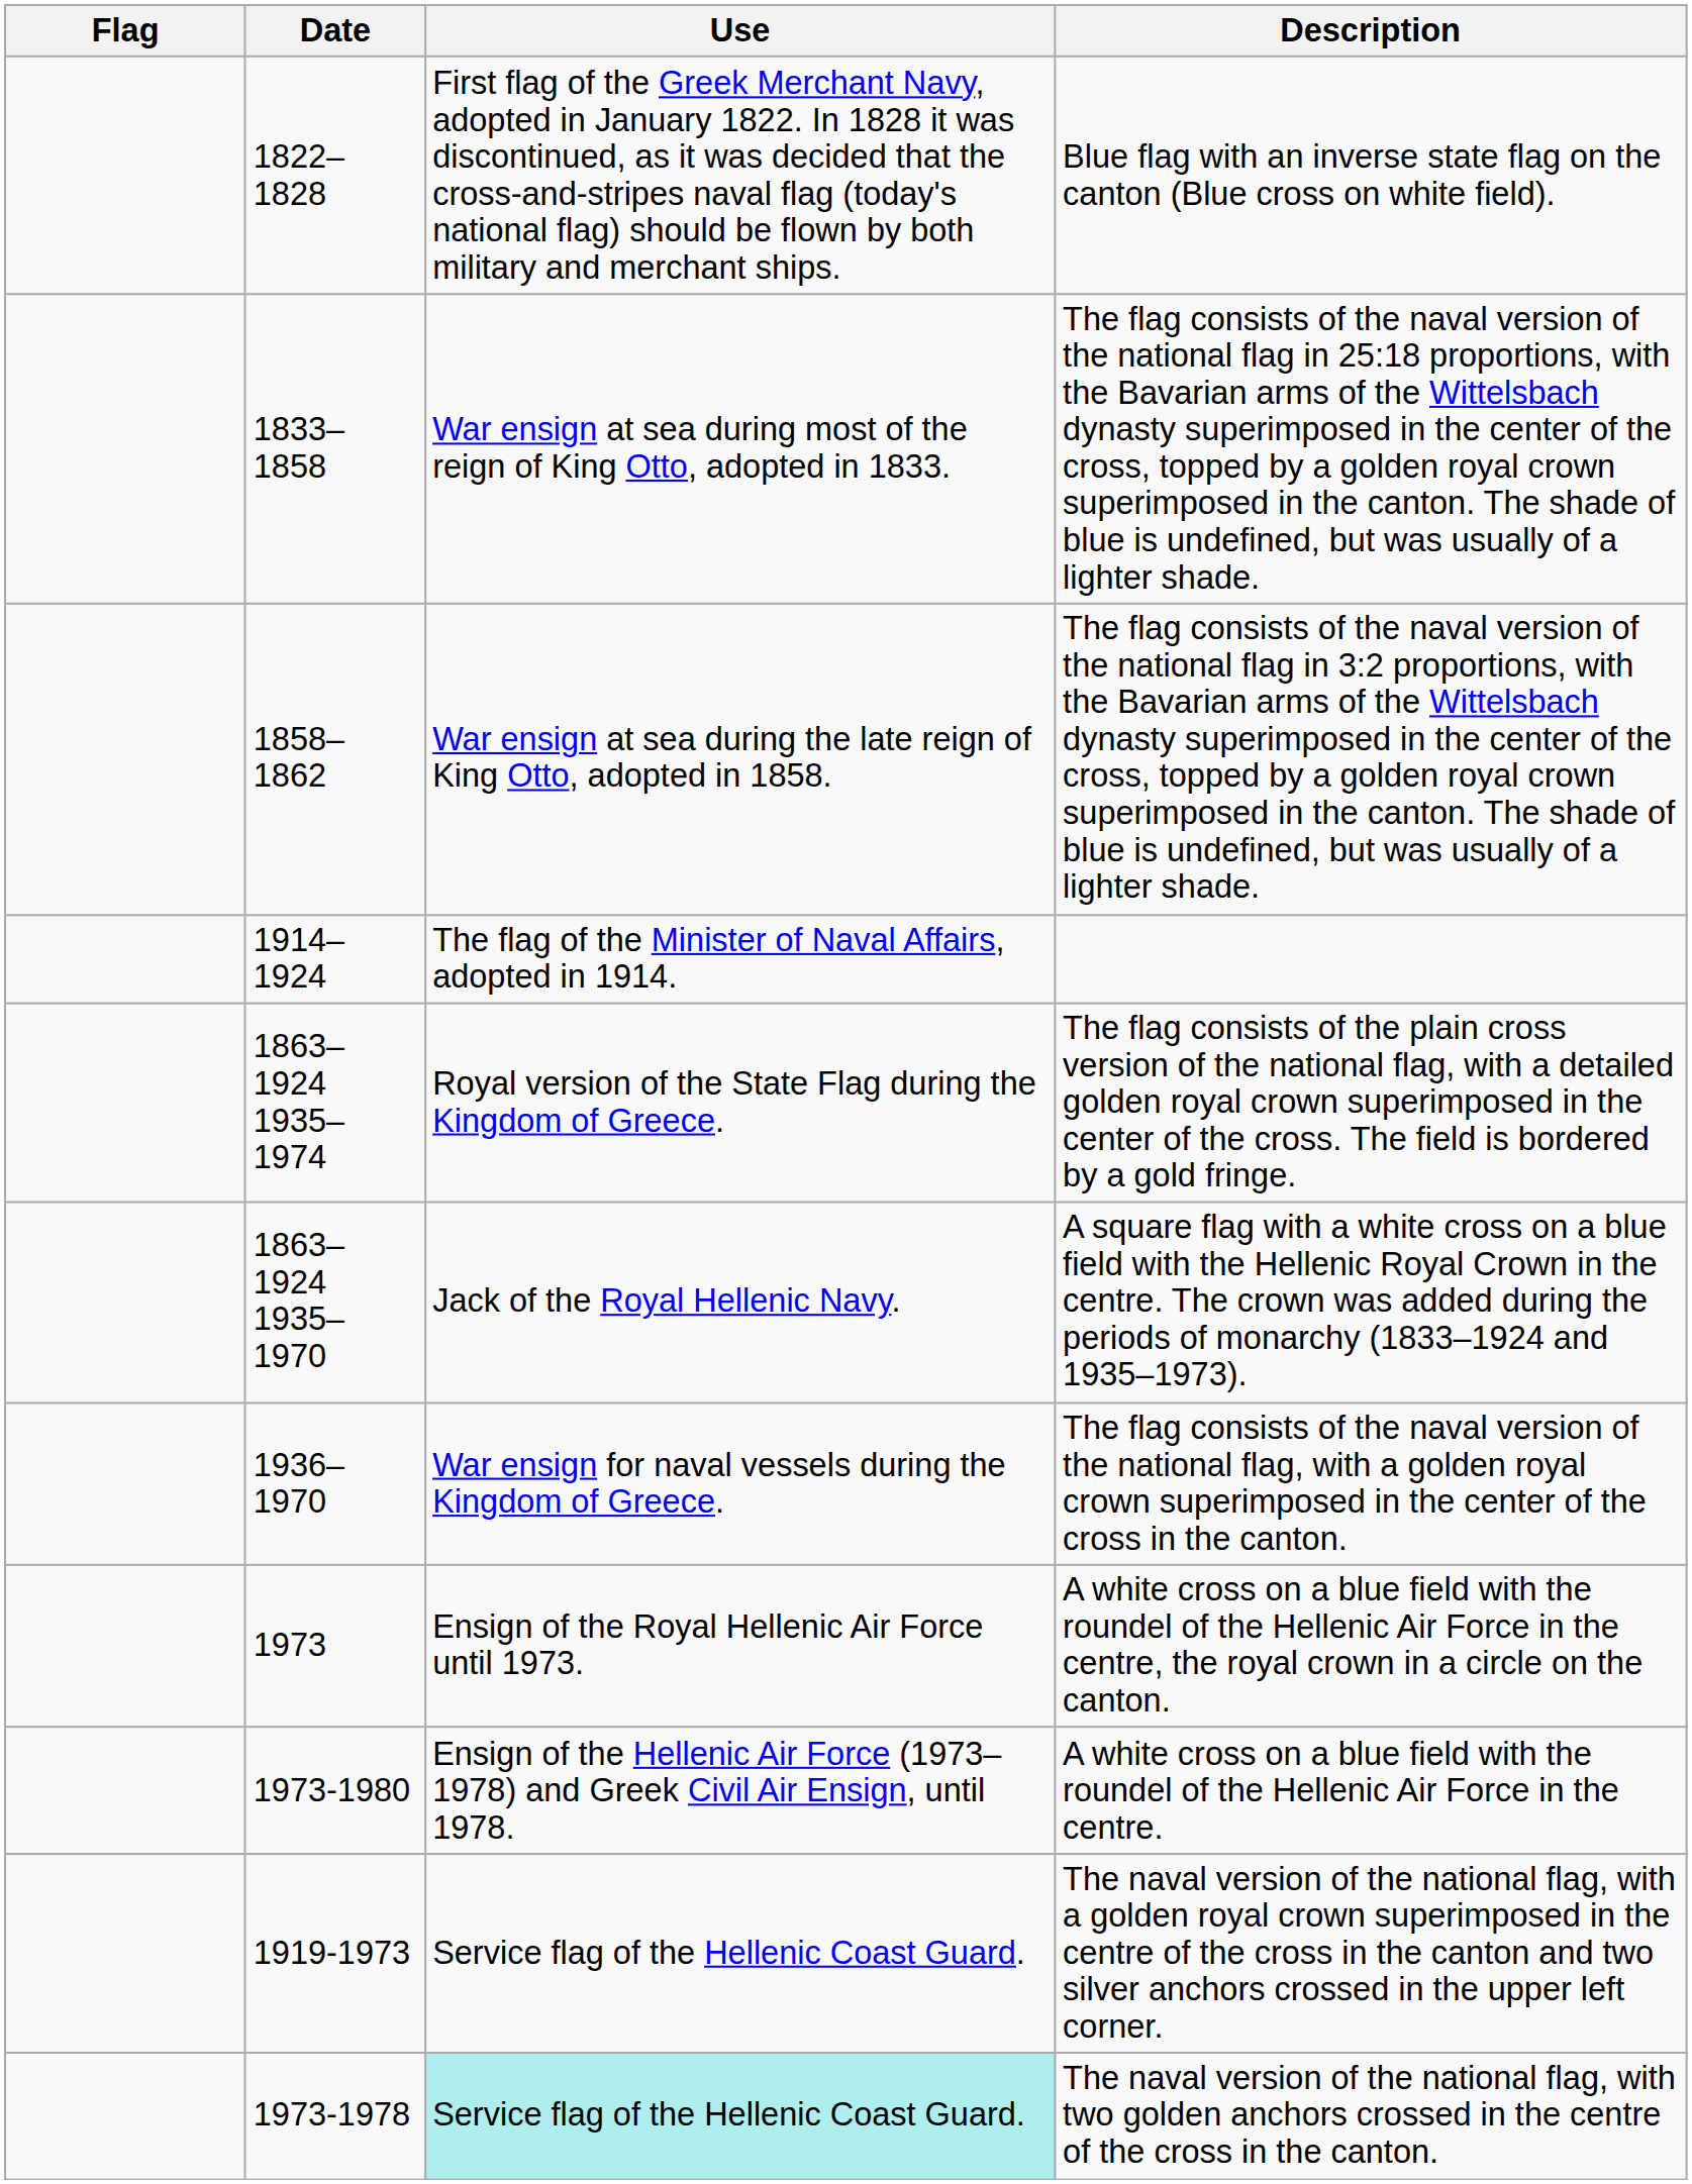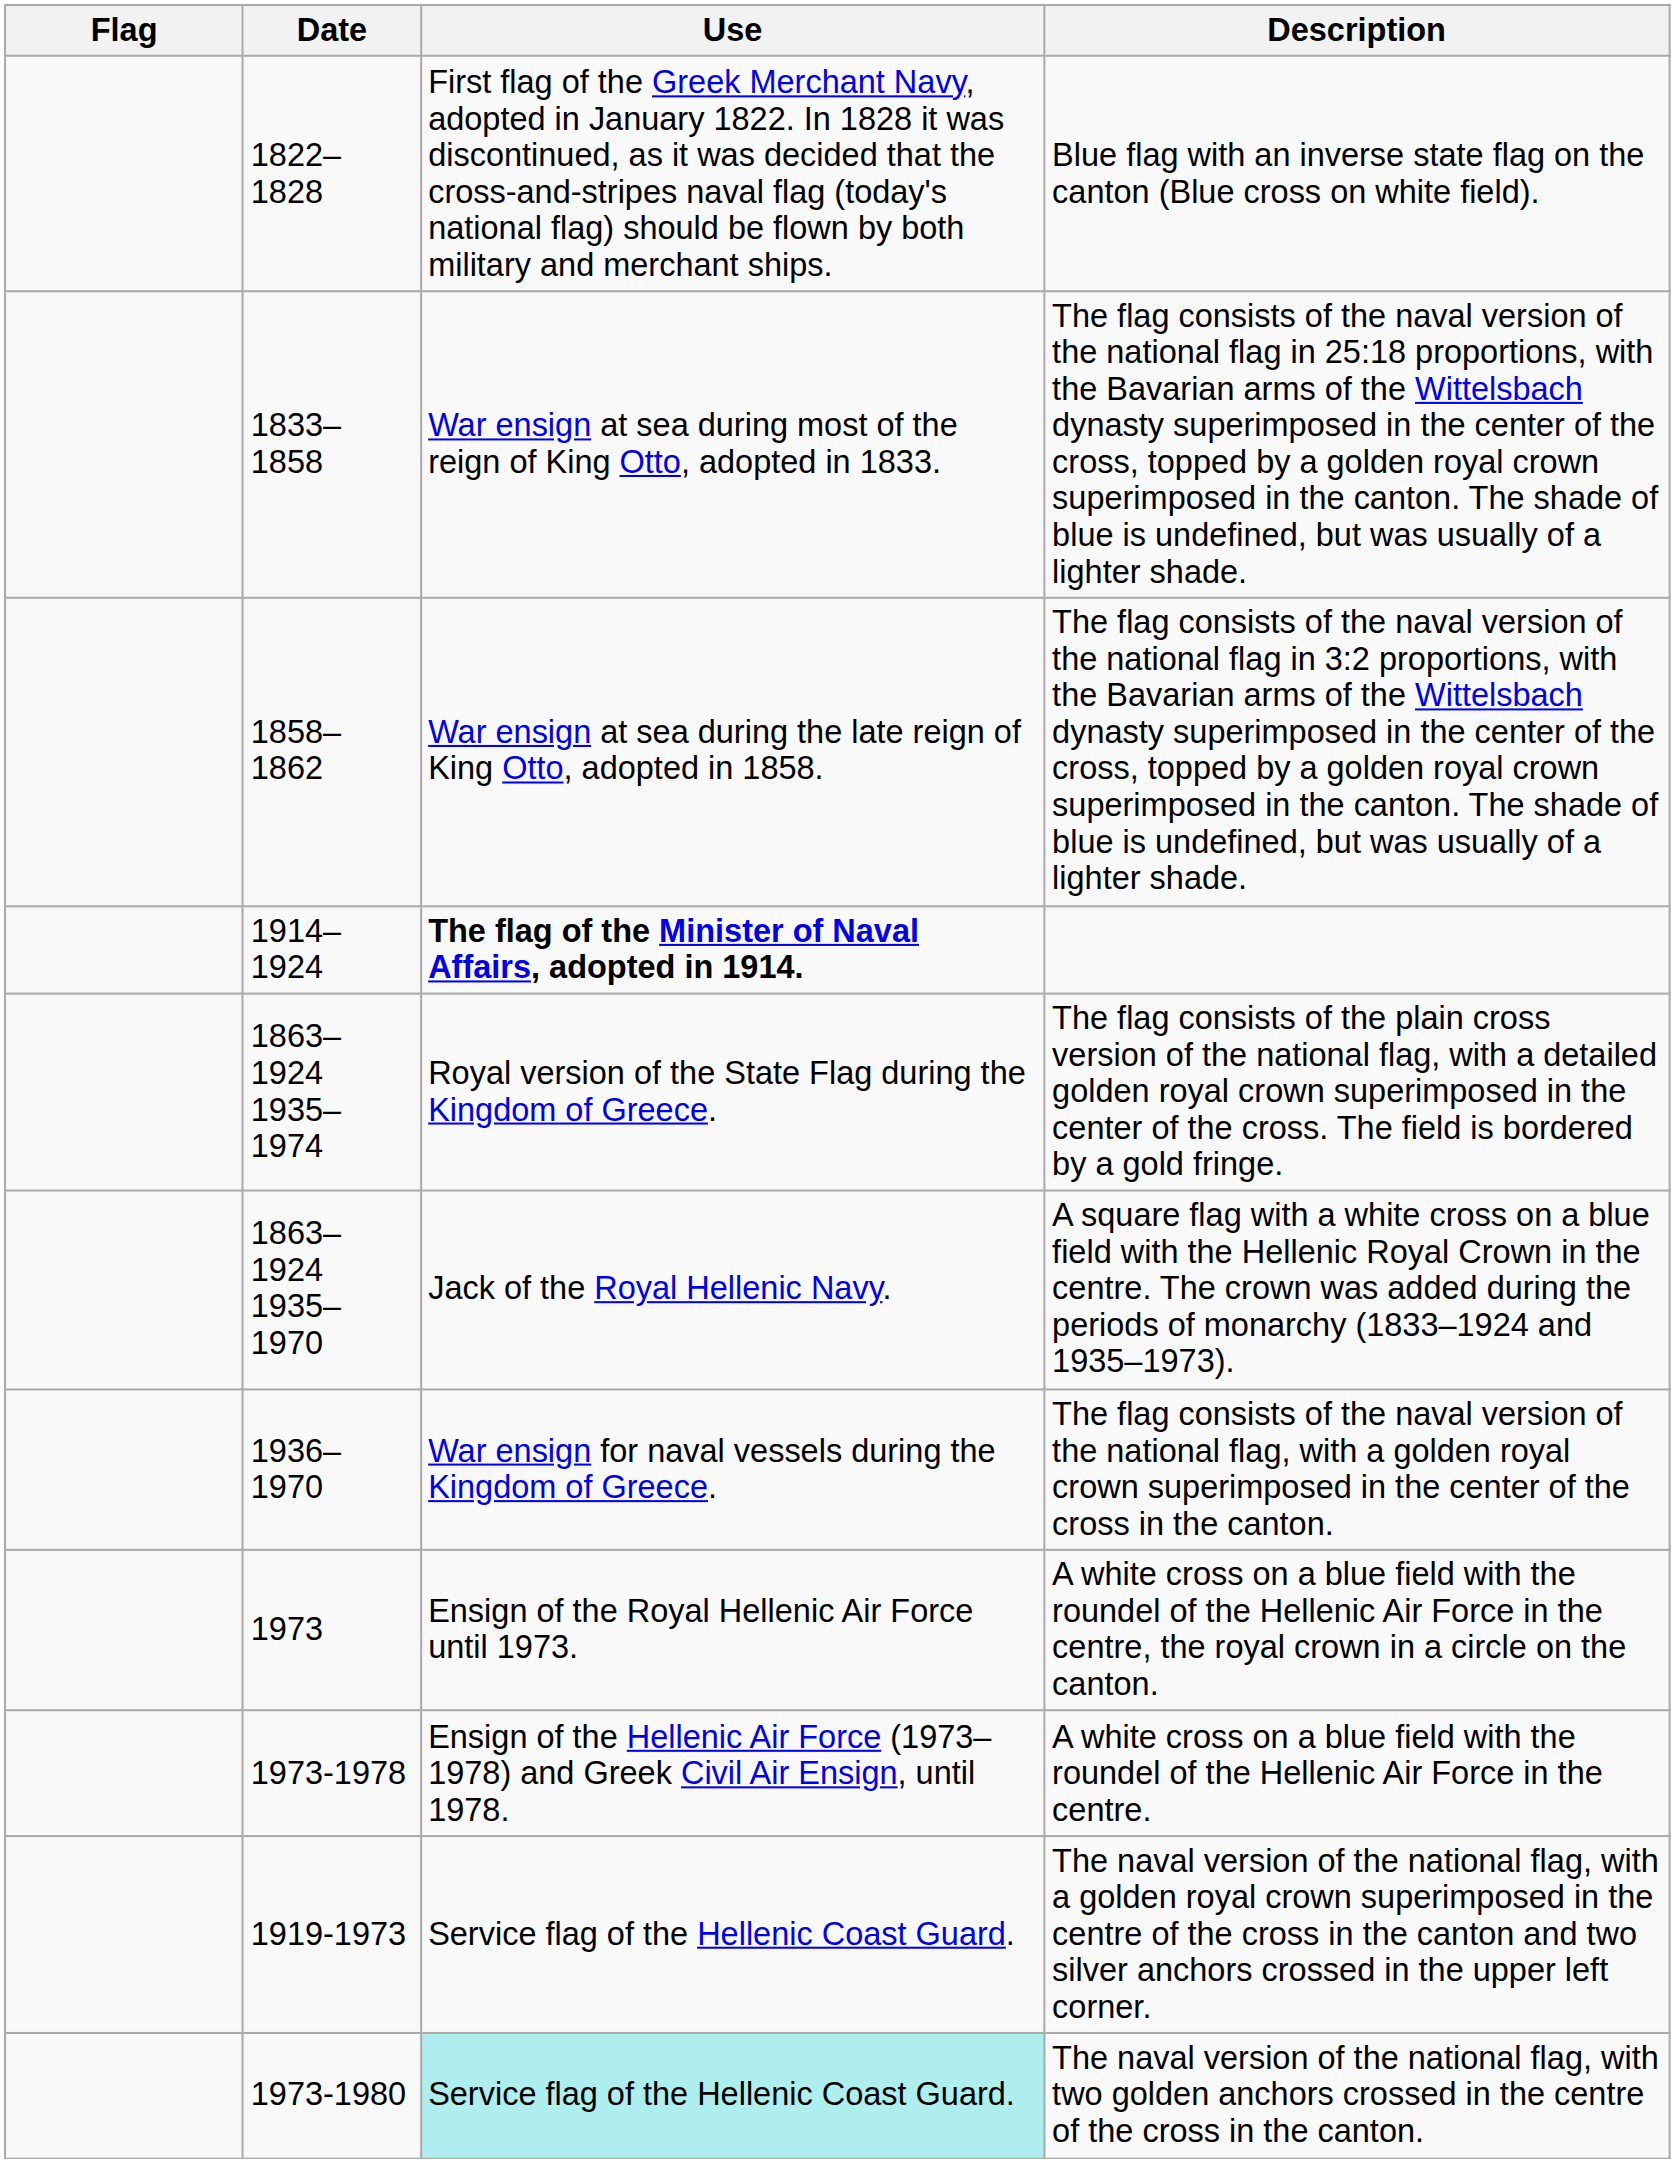row 5 | Use: normal -> bold
row 10 | Date: 1973-1980 -> 1973-1978
row 12 | Date: 1973-1978 -> 1973-1980
